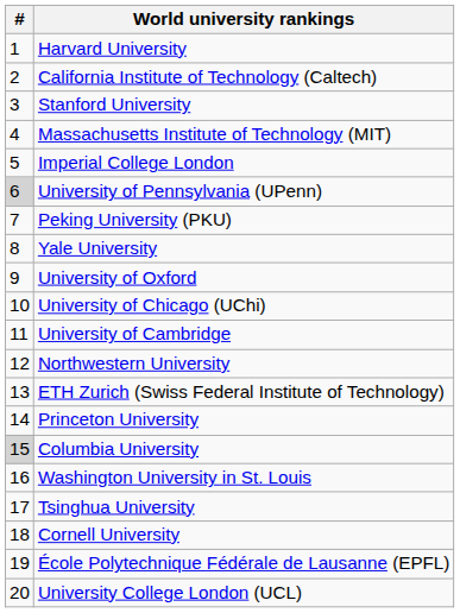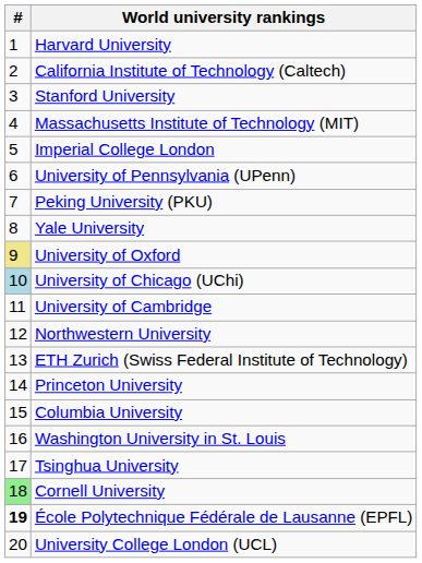University of Pennsylvania (UPenn) | #: lightgrey background -> no background
University of Oxford | #: no background -> khaki background
University of Chicago (UChi) | #: no background -> lightblue background
Columbia University | #: lightgrey background -> no background
Cornell University | #: no background -> lightgreen background
École Polytechnique Fédérale de Lausanne (EPFL) | #: normal -> bold
